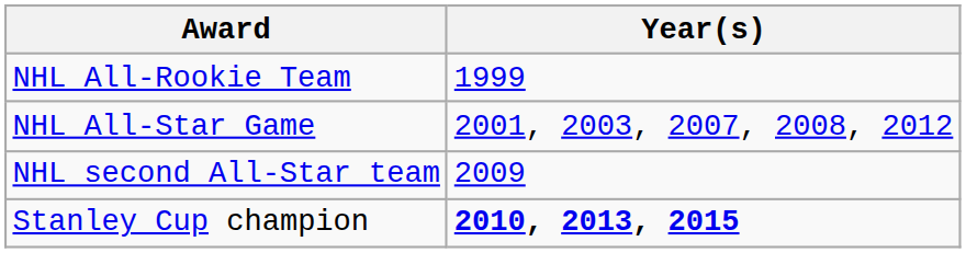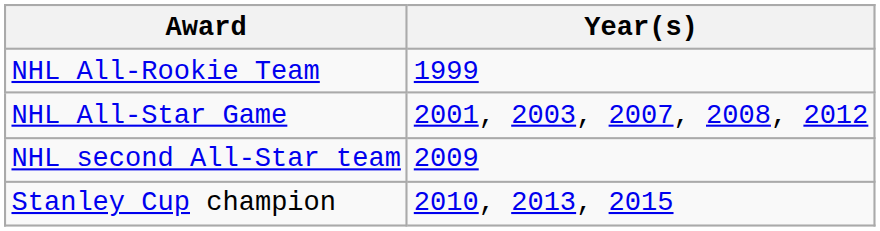Stanley Cup champion | Year(s): bold -> normal
